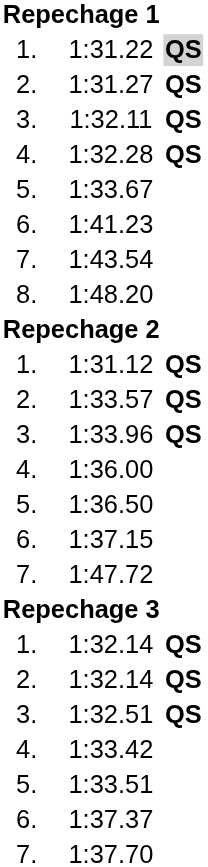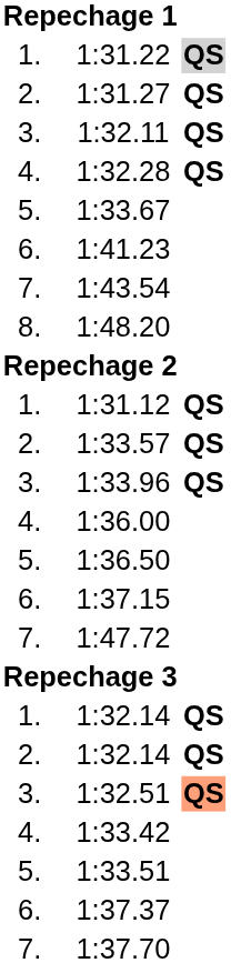1:32.51 | column 3: no background -> lightsalmon background
